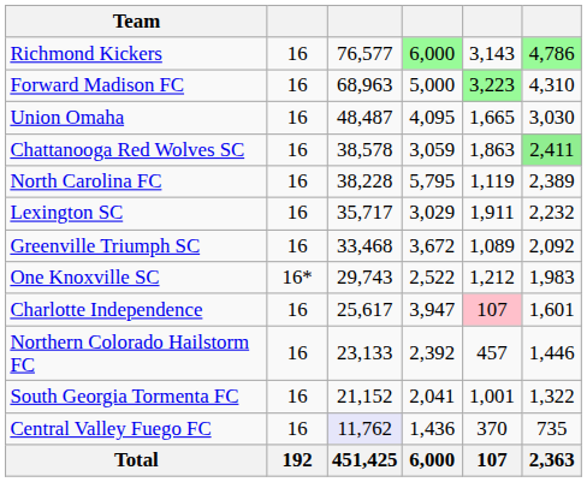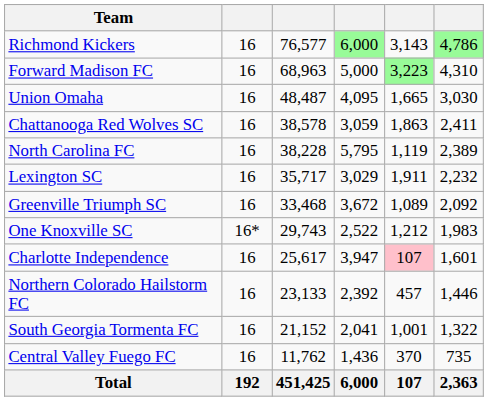Chattanooga Red Wolves SC | column 6: lightgreen background -> no background
Central Valley Fuego FC | column 3: lavender background -> no background
